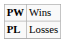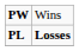PL | column 2: normal -> bold
